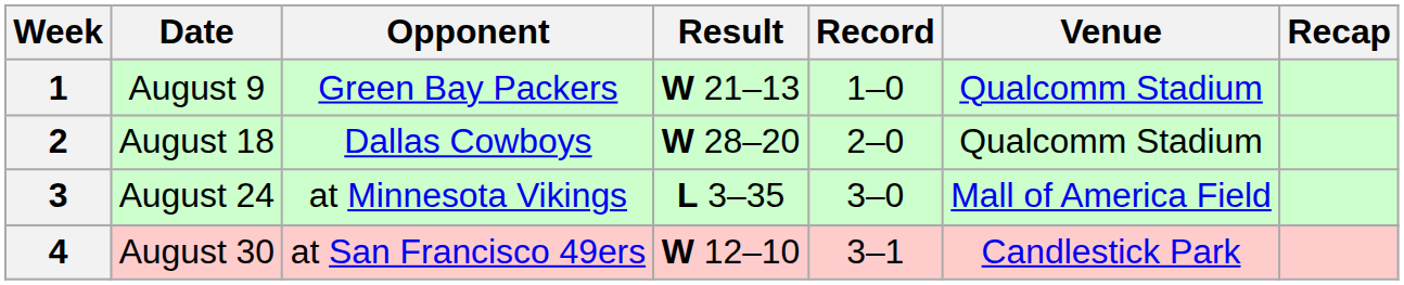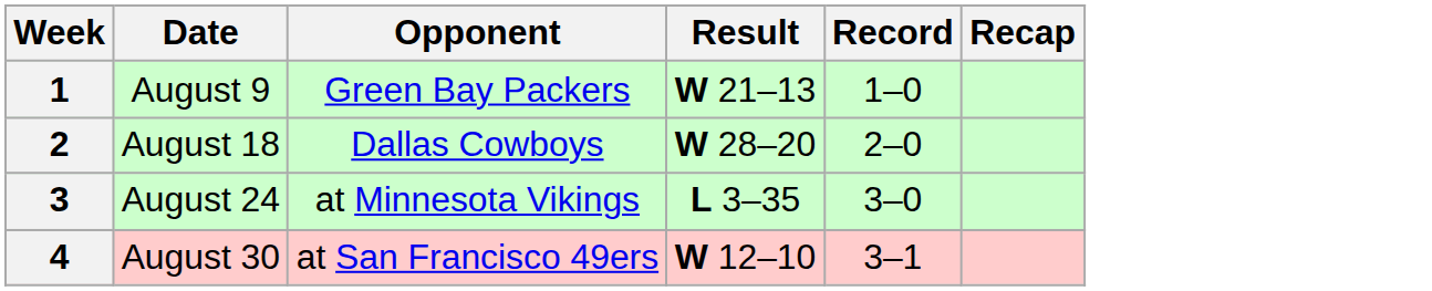- column: Venue | Qualcomm Stadium | Qualcomm Stadium | Mall of America Field | Candlestick Park
